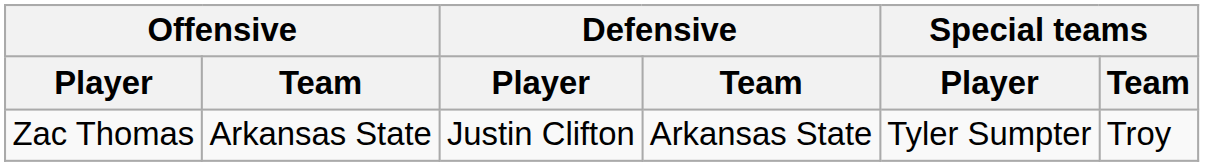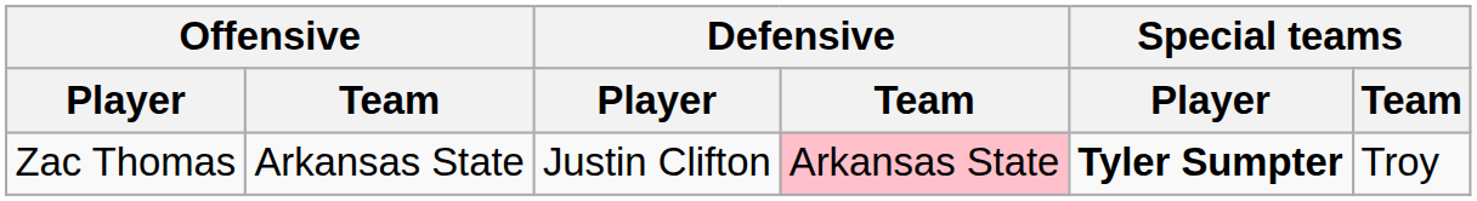Zac Thomas | Defensive / Team: no background -> pink background
Zac Thomas | Special teams / Player: normal -> bold
